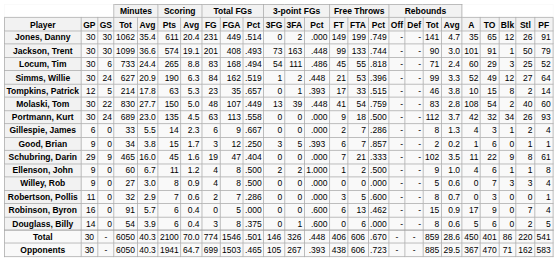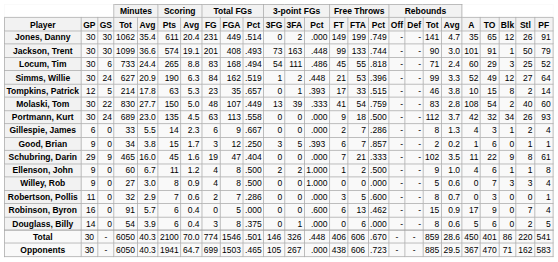Molaski, Tom | 3-point FGs / Pct: .448 -> .333
Willey, Rob | 3-point FGs / Pct: .000 -> 1.000
Douglass, Billy | 3-point FGs / Pct: .600 -> .000
Opponents | 3-point FGs / Pct: .393 -> .000
